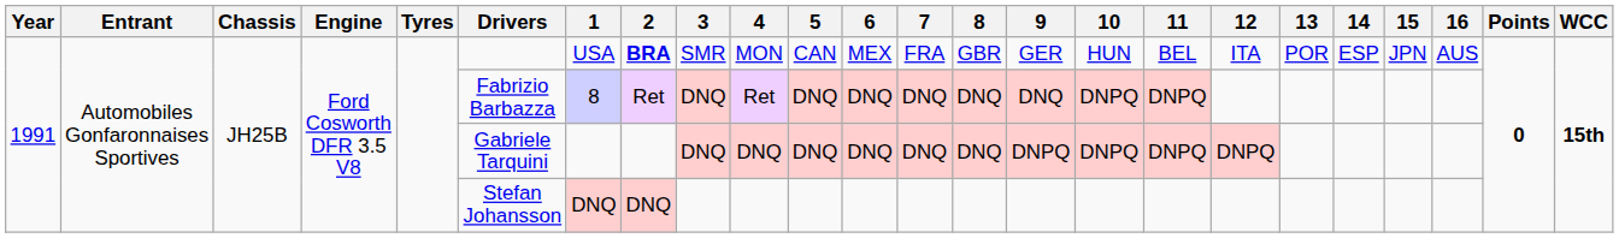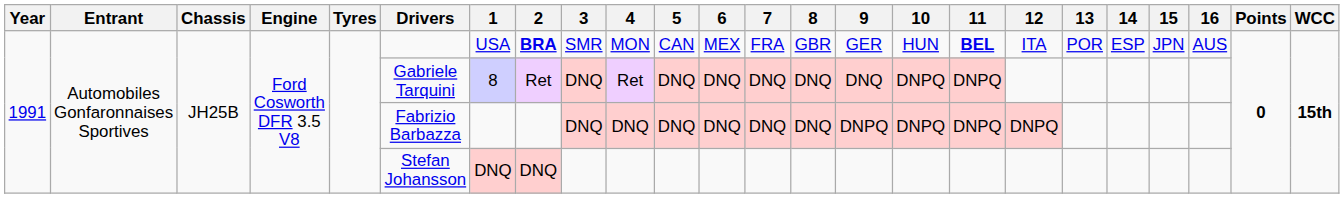row 2 | 11: normal -> bold
row 3 | Drivers: Fabrizio Barbazza -> Gabriele Tarquini
row 4 | Drivers: Gabriele Tarquini -> Fabrizio Barbazza
